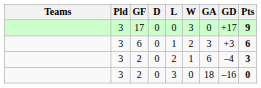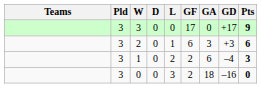columns swapped: W <-> GF
